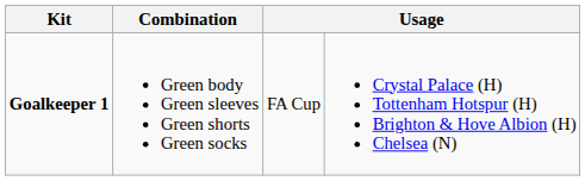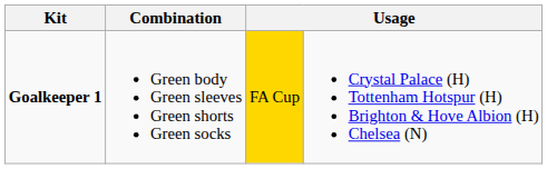Goalkeeper 1 | column 3: no background -> gold background
